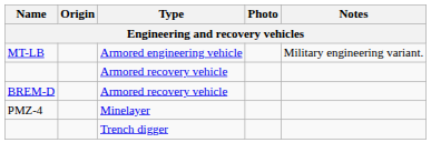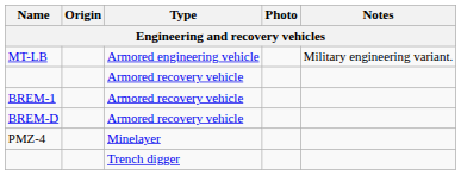+ row: BREM-1 | Armored recovery vehicle
